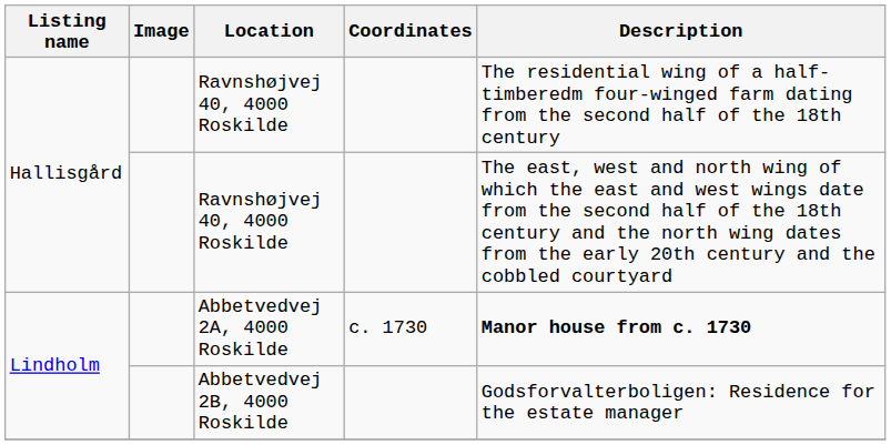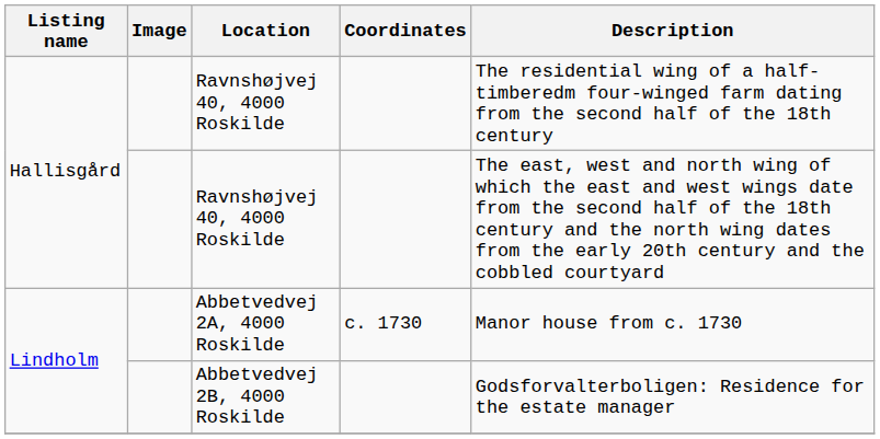Abbetvedvej 2A, 4000 Roskilde | Description: bold -> normal
